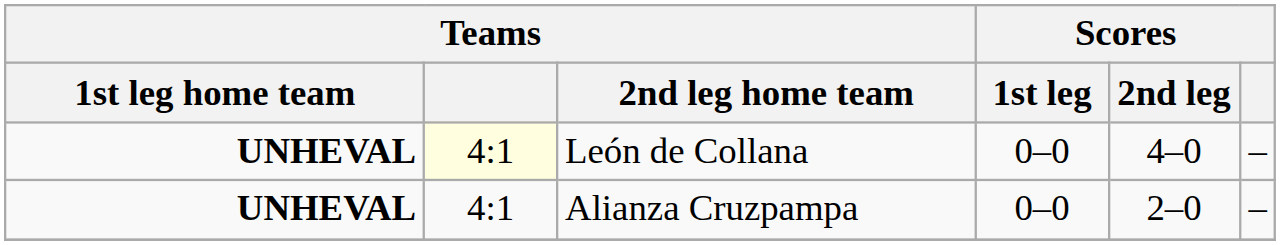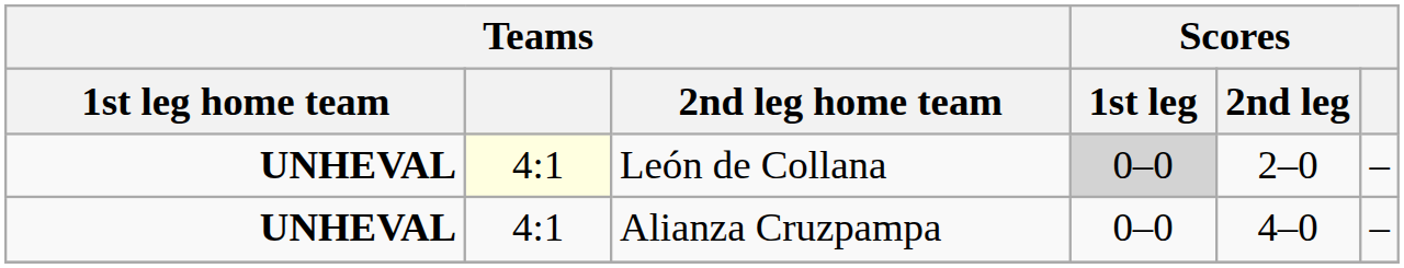León de Collana | Scores / 1st leg: no background -> lightgrey background
León de Collana | Scores / 2nd leg: 4–0 -> 2–0
Alianza Cruzpampa | Scores / 2nd leg: 2–0 -> 4–0
